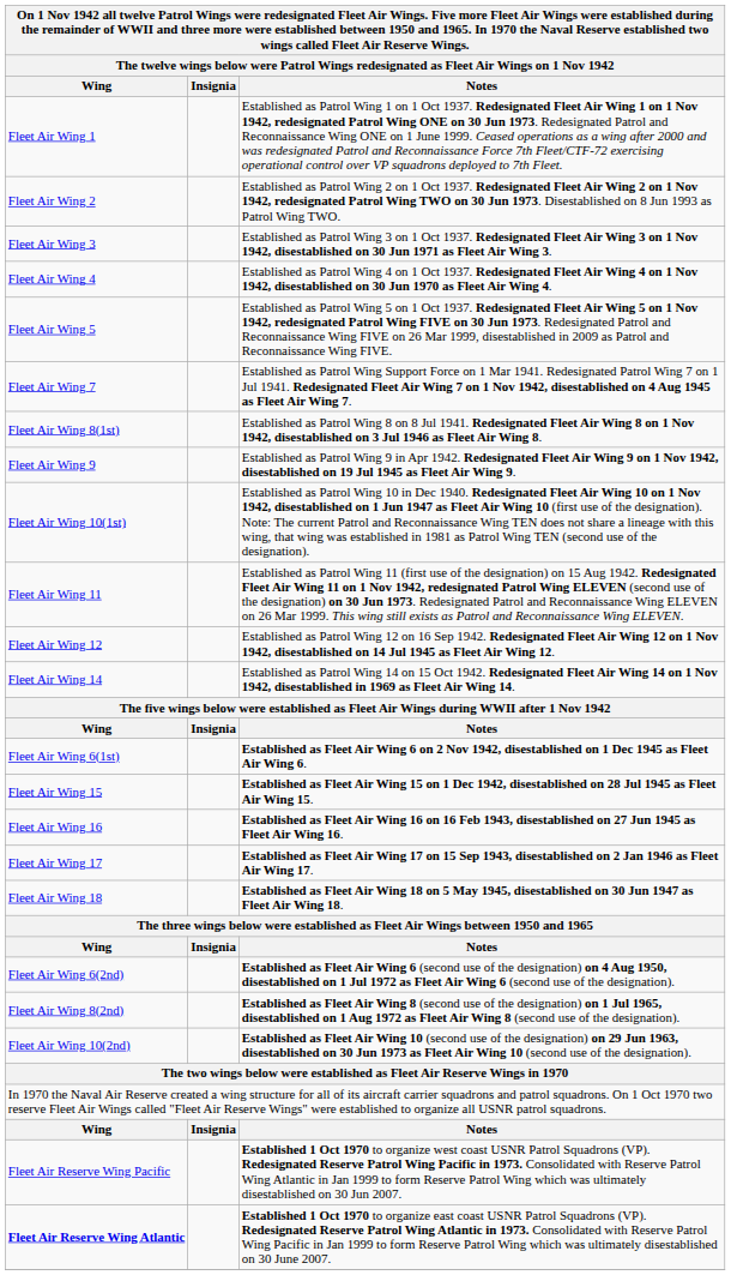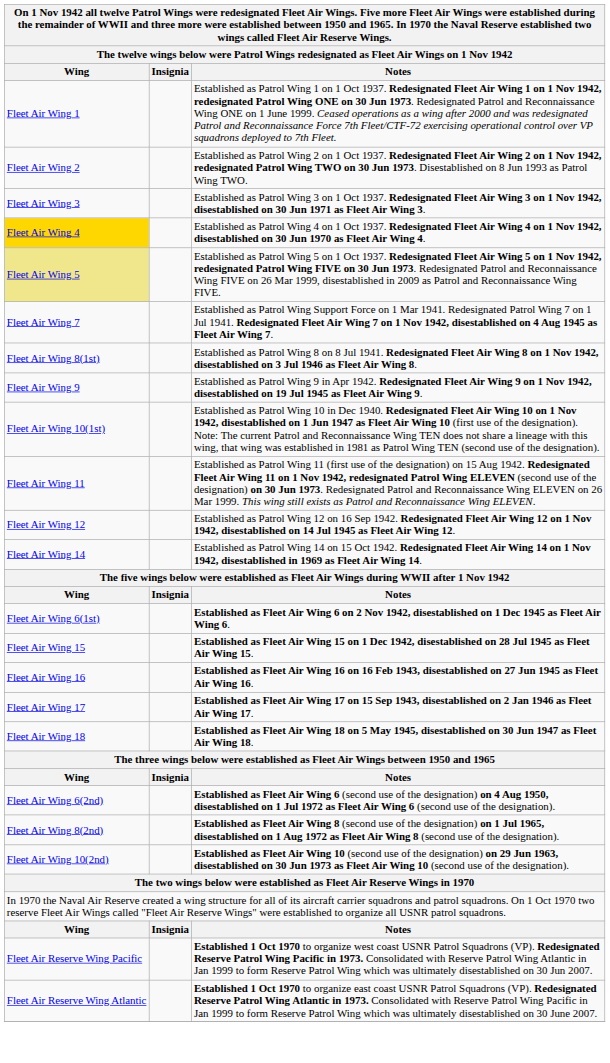Fleet Air Wing 4 | Wing: no background -> gold background
Fleet Air Wing 5 | Wing: no background -> khaki background
Fleet Air Reserve Wing Atlantic | Wing: bold -> normal
